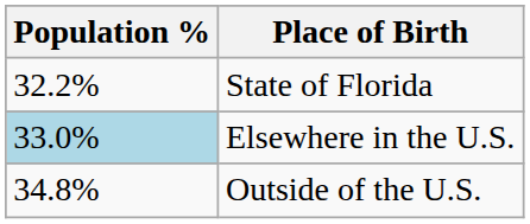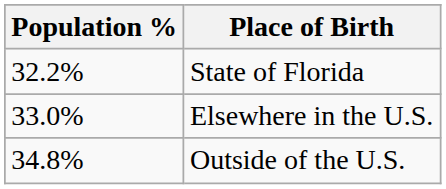Elsewhere in the U.S. | Population %: lightblue background -> no background
